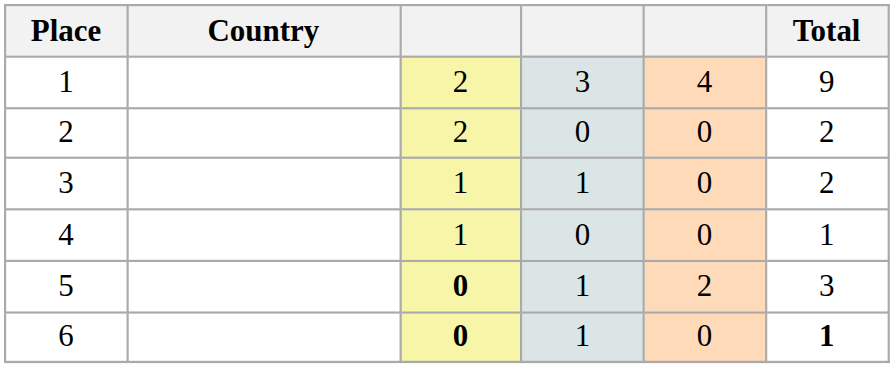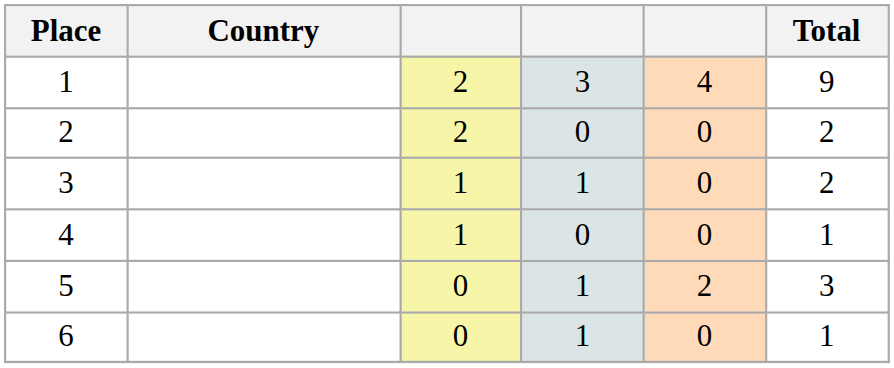5 | column 3: bold -> normal
6 | column 3: bold -> normal
6 | Total: bold -> normal
